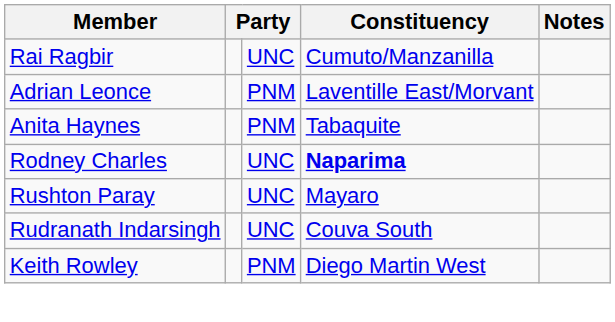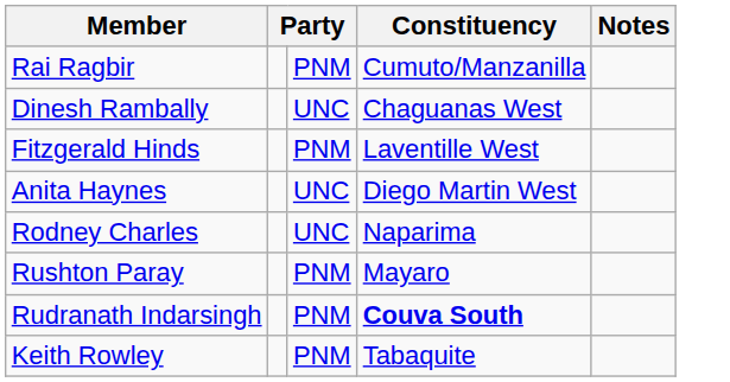Rai Ragbir | column 3: UNC -> PNM
+ row: Dinesh Rambally | UNC | Chaguanas West
- row: Adrian Leonce | PNM | Laventille East/Morvant
+ row: Fitzgerald Hinds | PNM | Laventille West
Anita Haynes | column 3: PNM -> UNC
Anita Haynes | Constituency: Tabaquite -> Diego Martin West
Rodney Charles | Constituency: bold -> normal
Rushton Paray | column 3: UNC -> PNM
Rudranath Indarsingh | column 3: UNC -> PNM
Rudranath Indarsingh | Constituency: normal -> bold
Keith Rowley | Constituency: Diego Martin West -> Tabaquite
